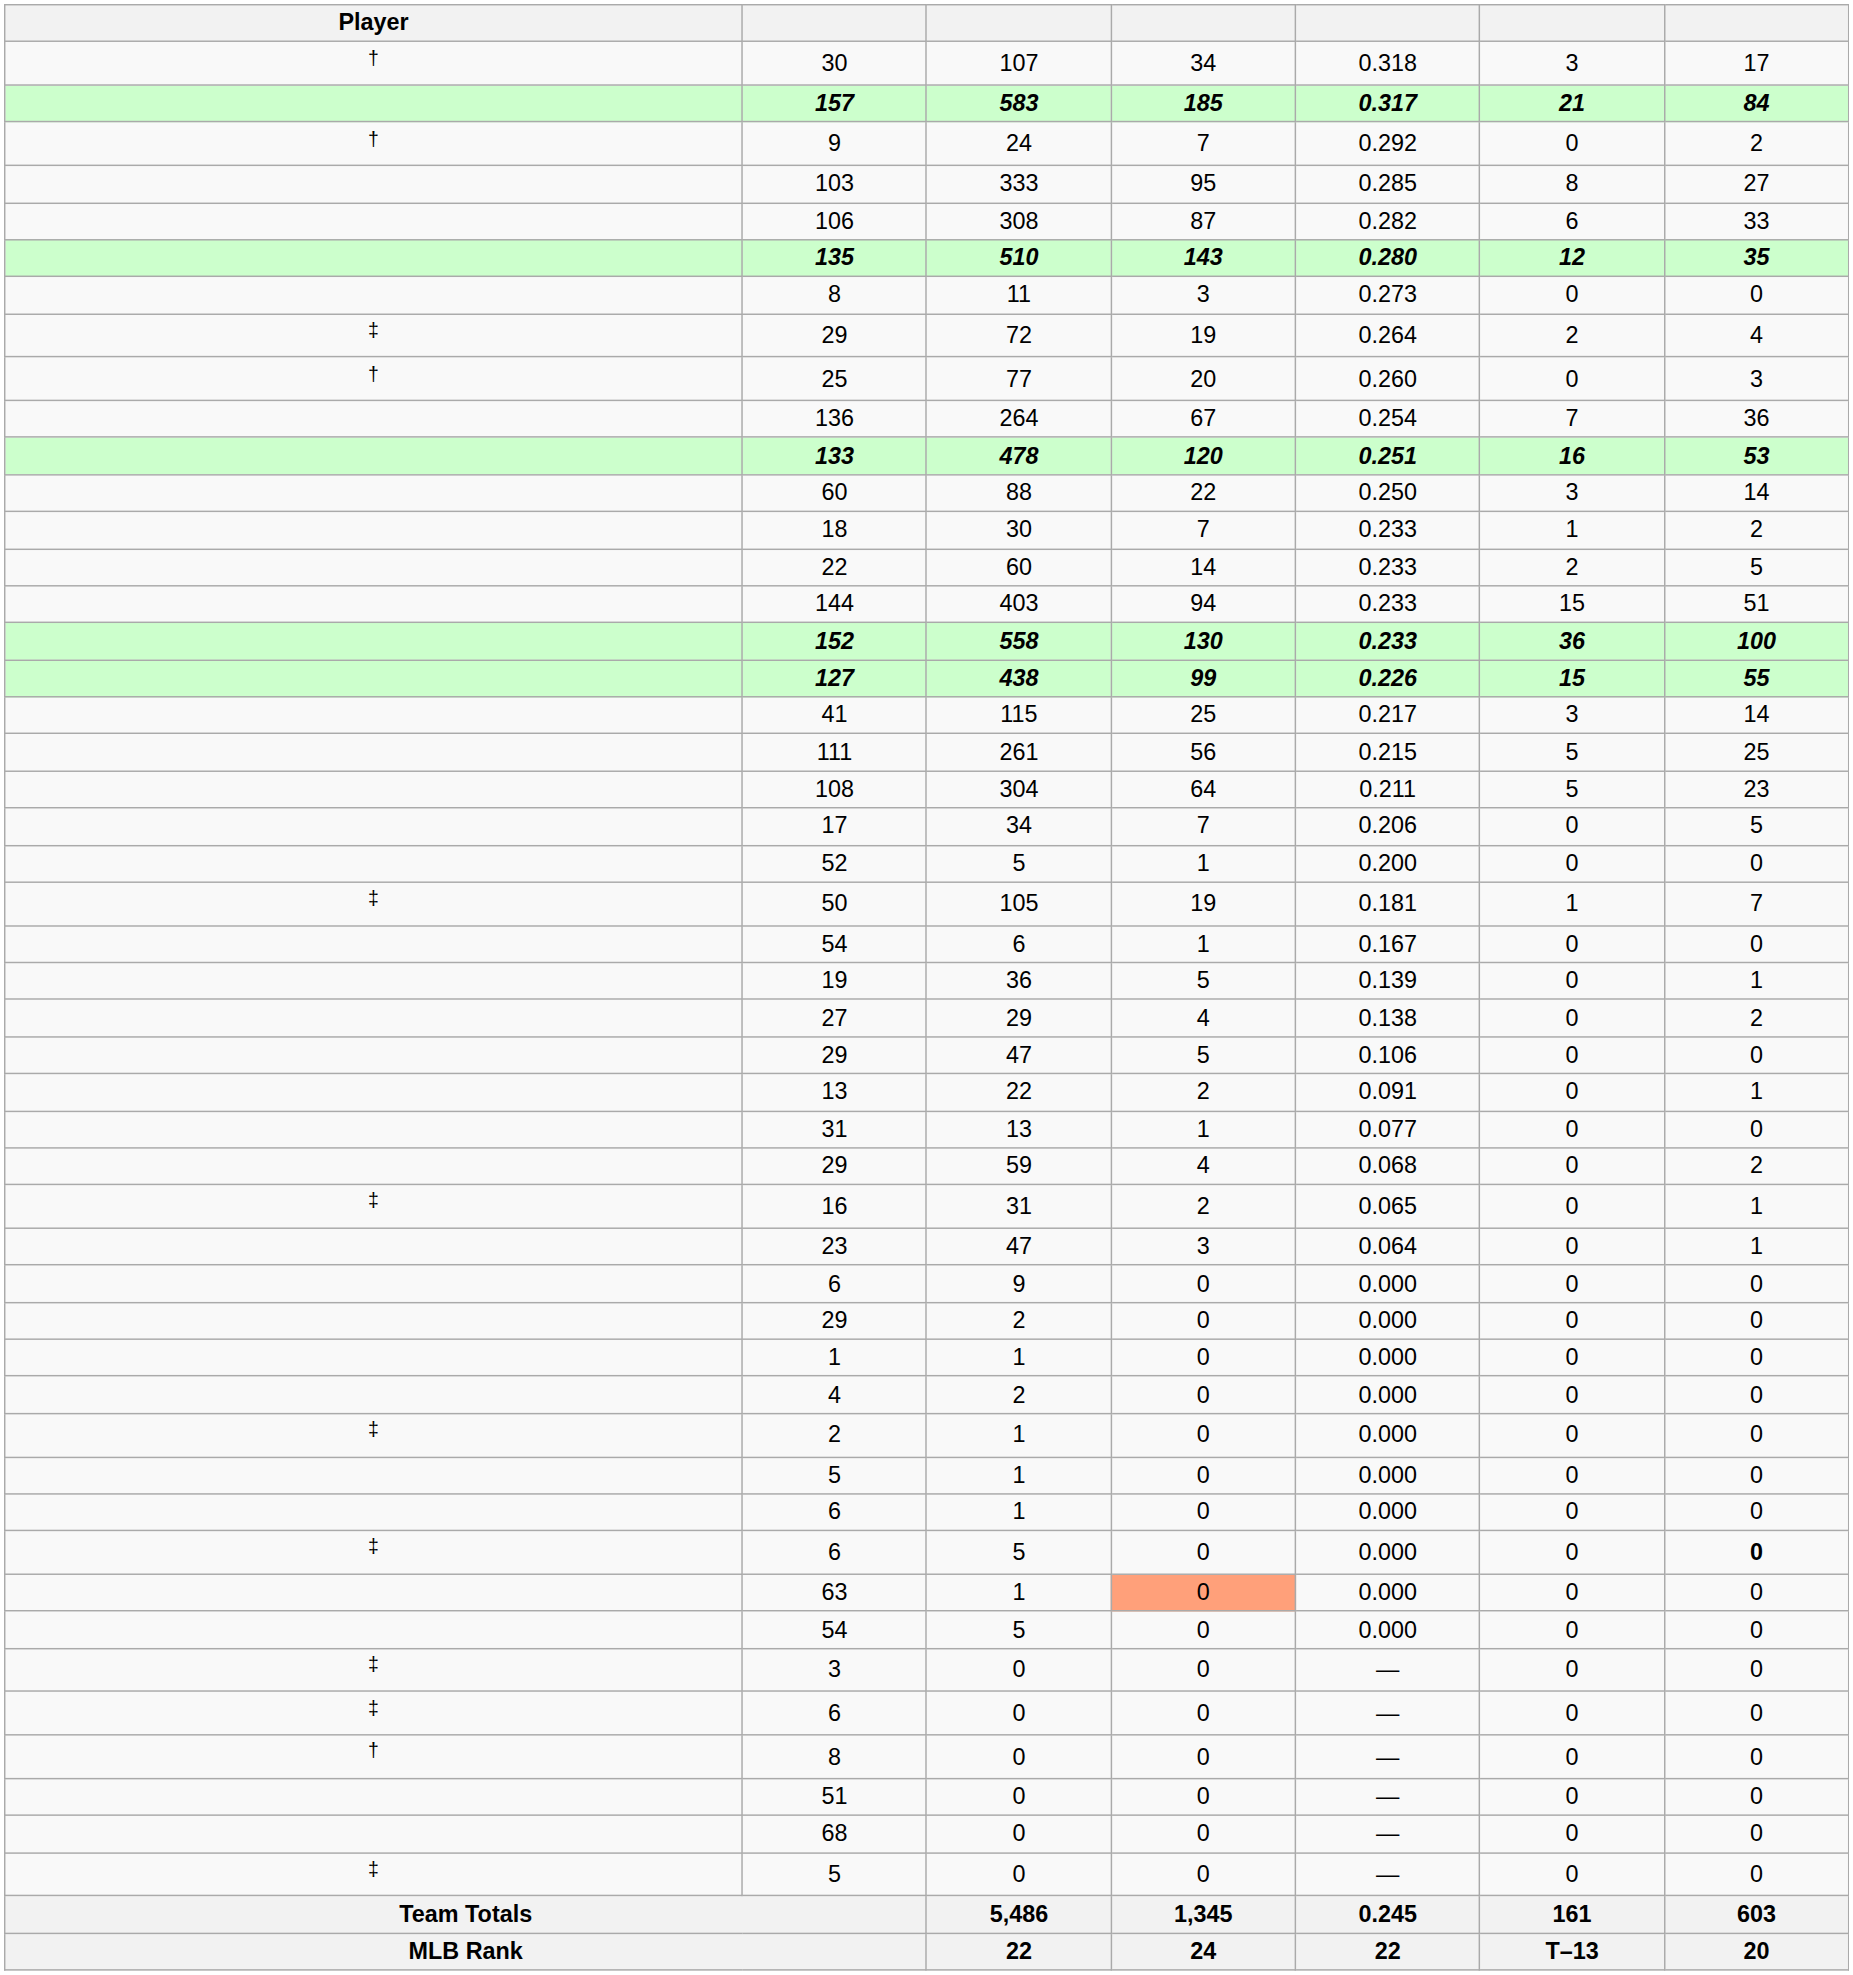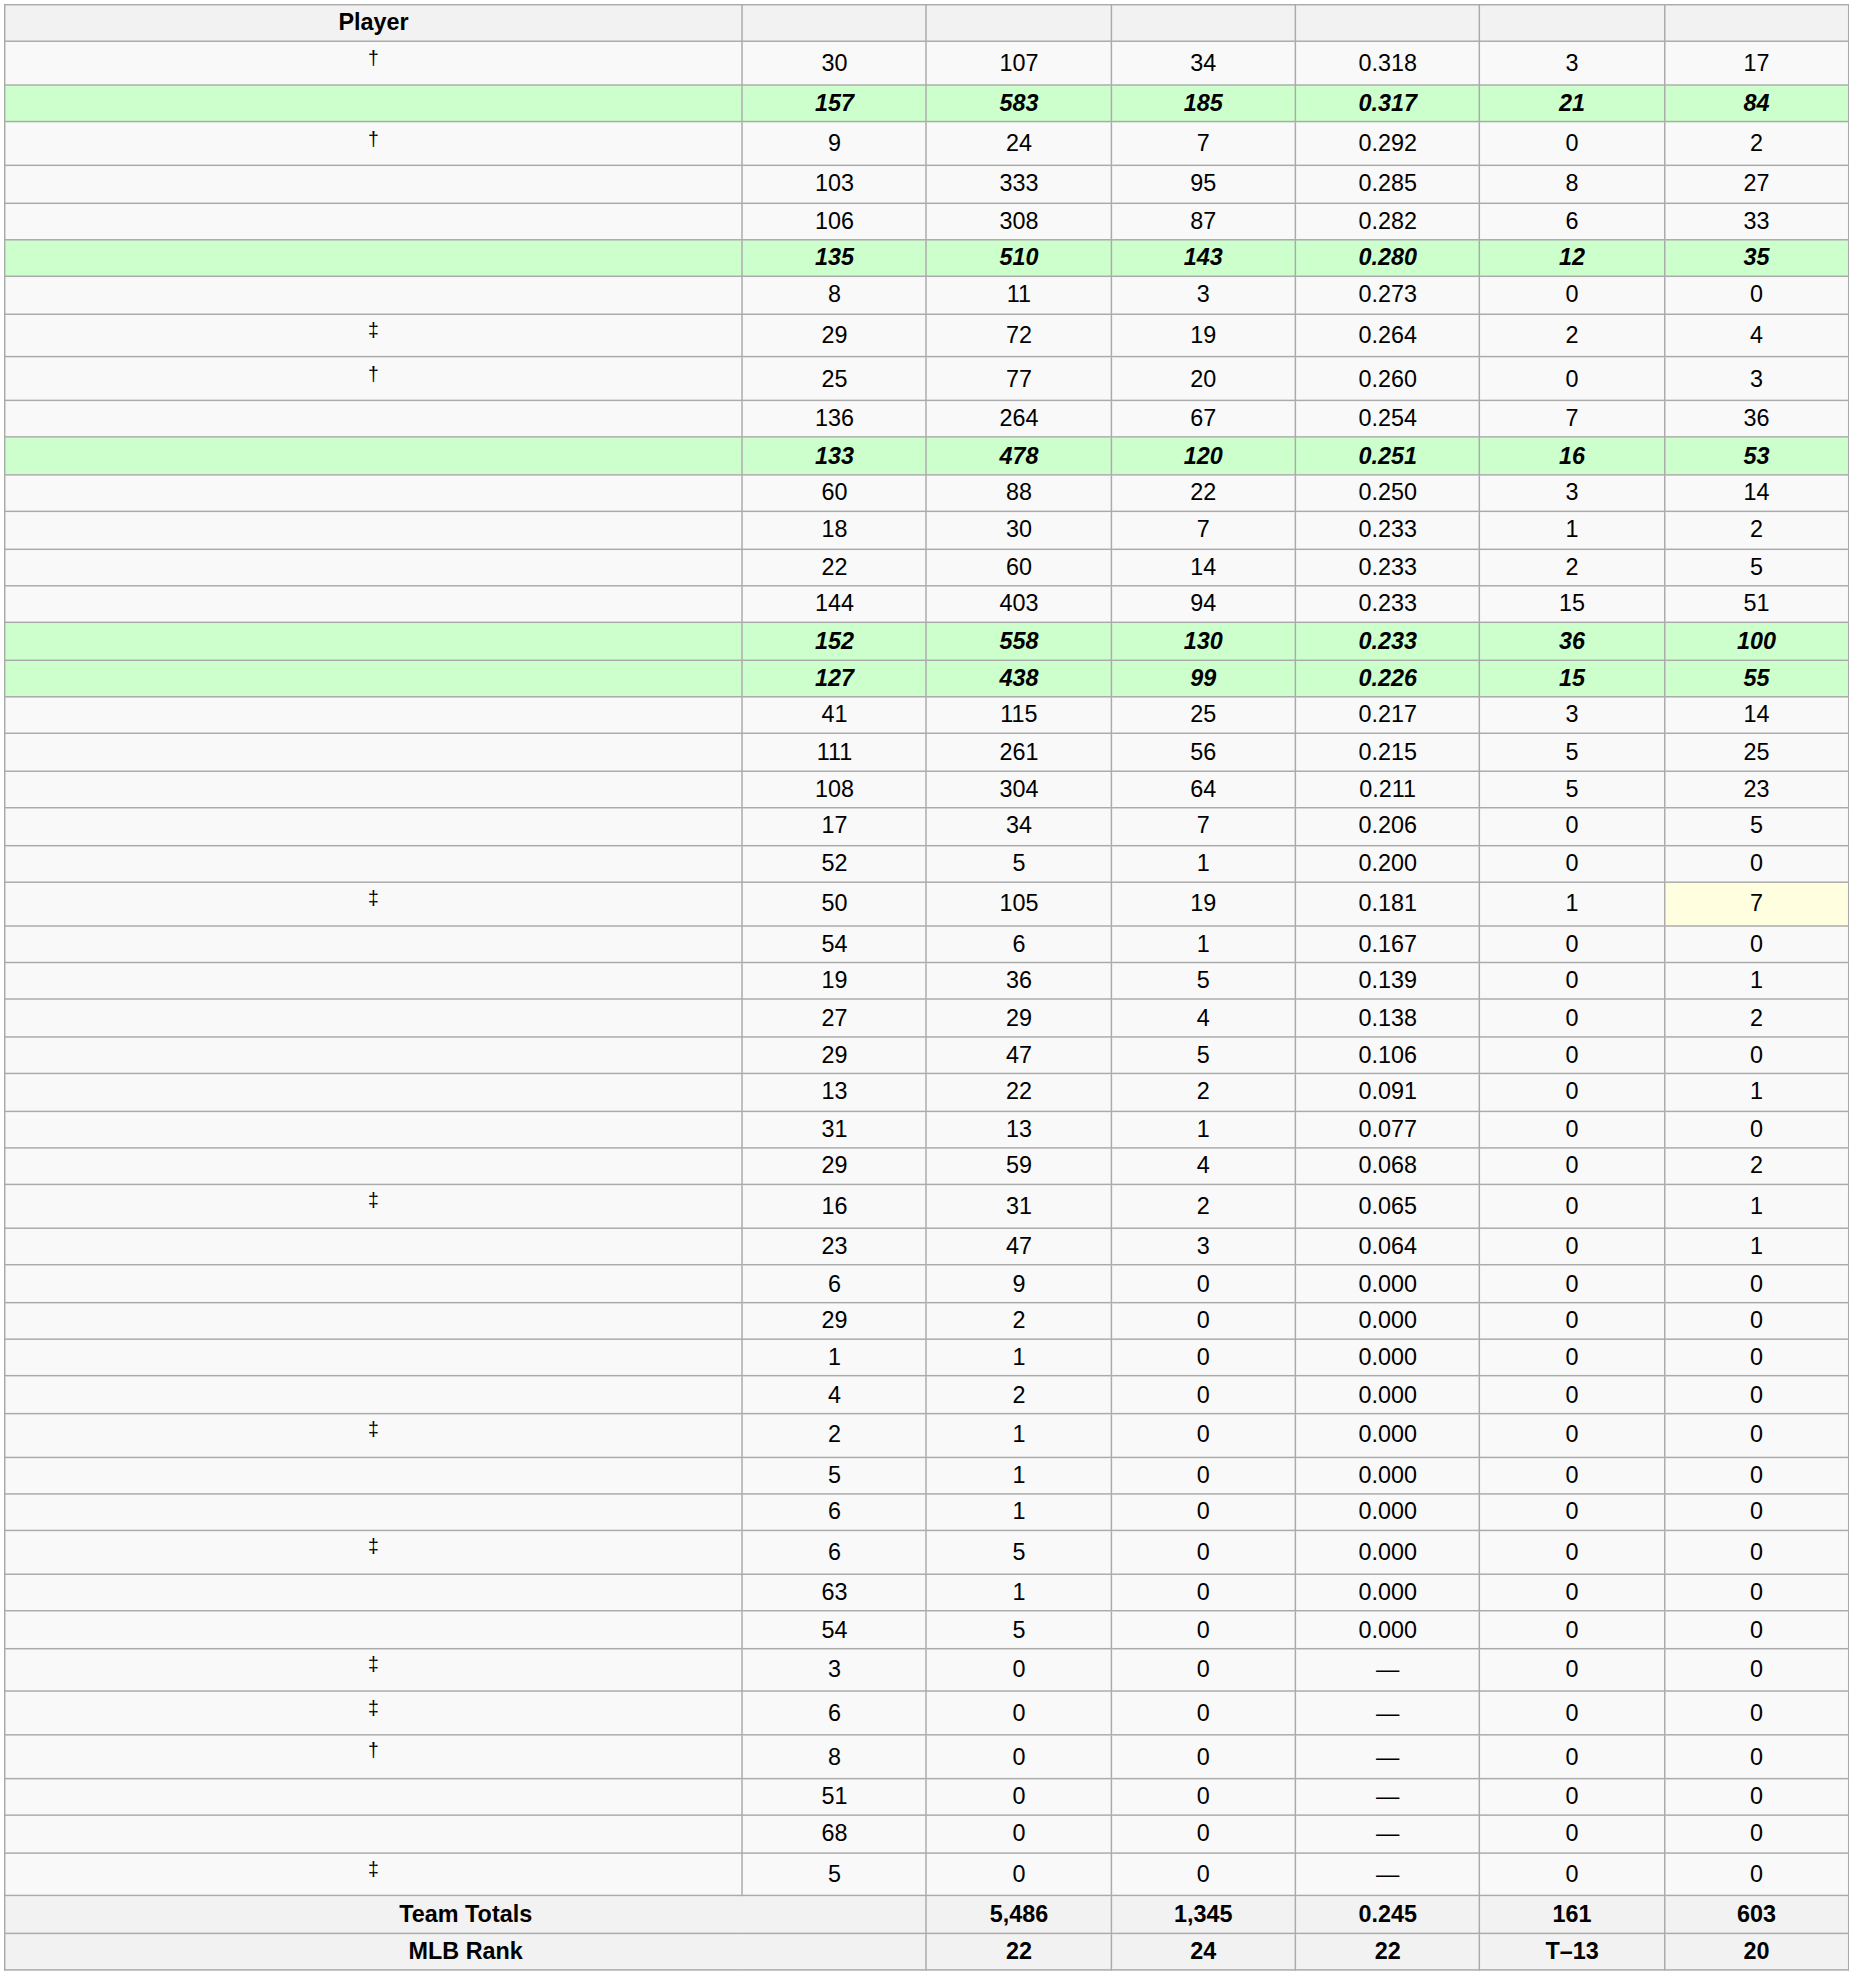50 | column 7: no background -> lightyellow background
6 / 5 | column 7: bold -> normal
63 | column 4: lightsalmon background -> no background
